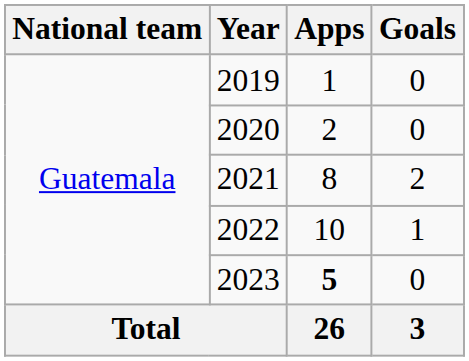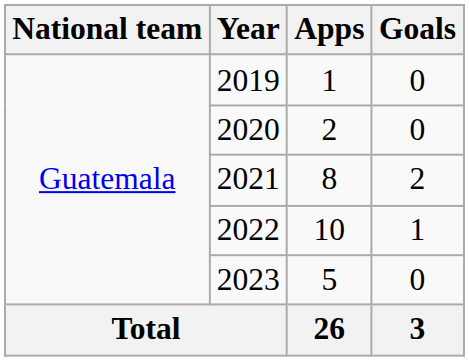2023 | Apps: bold -> normal
